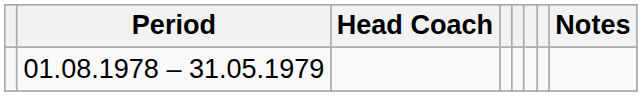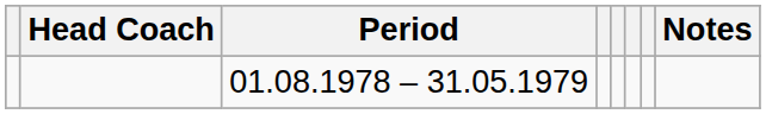columns swapped: Head Coach <-> Period
